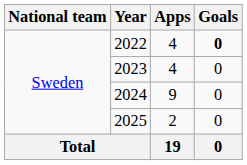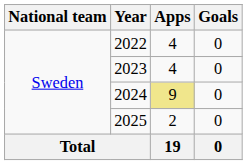2022 | Goals: bold -> normal
2024 | Apps: no background -> khaki background
